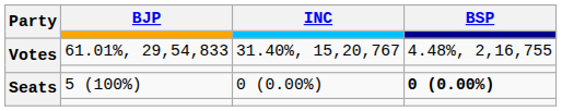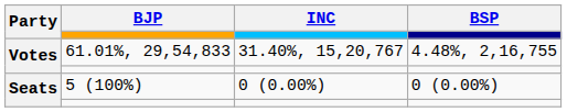Seats / 5 (100%) | BSP: bold -> normal
